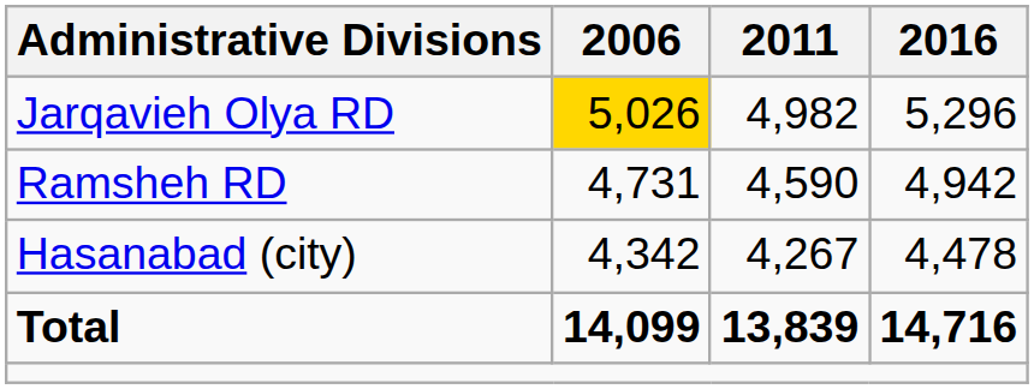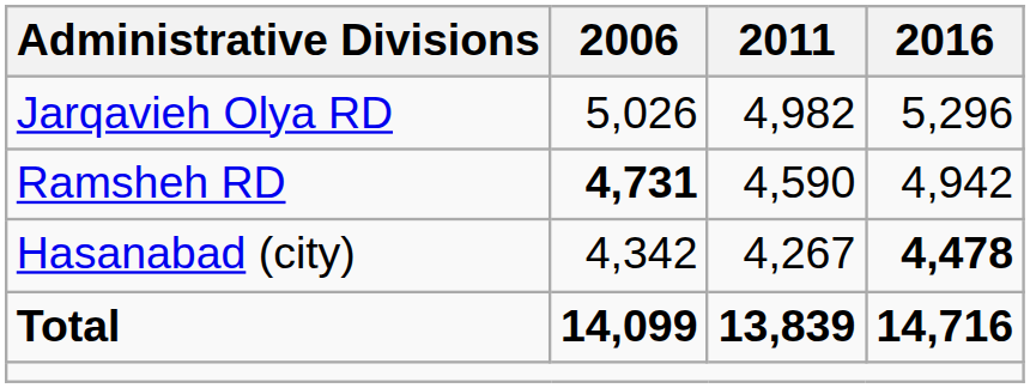Jarqavieh Olya RD | 2006: gold background -> no background
Ramsheh RD | 2006: normal -> bold
Hasanabad (city) | 2016: normal -> bold
